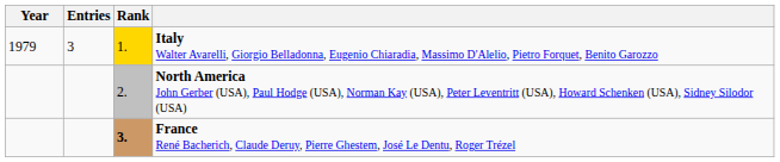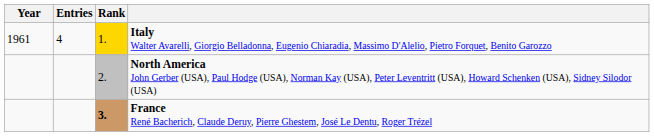row 2 | Year: 1979 -> 1961
row 2 | Entries: 3 -> 4
